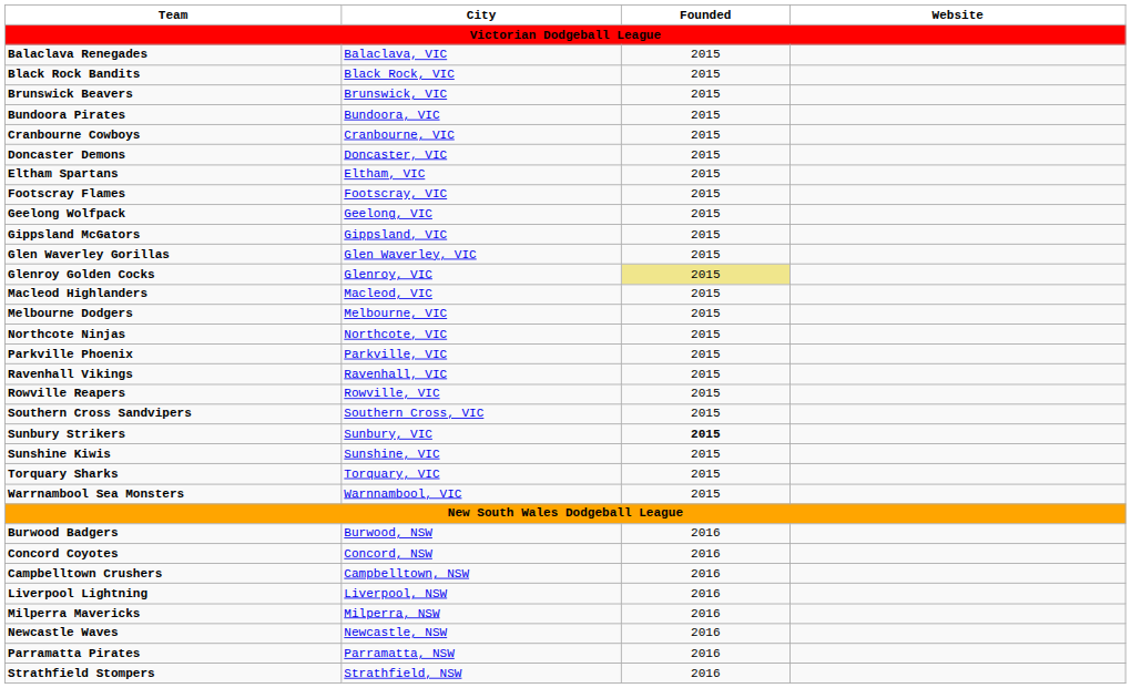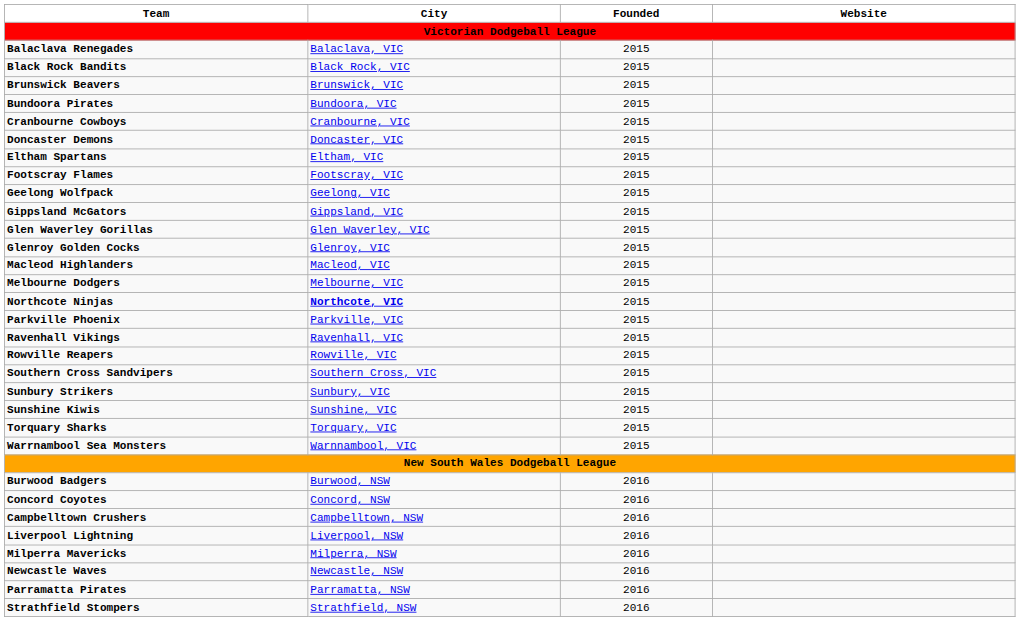Glenroy Golden Cocks | Founded: khaki background -> no background
Northcote Ninjas | City: normal -> bold
Sunbury Strikers | Founded: bold -> normal
